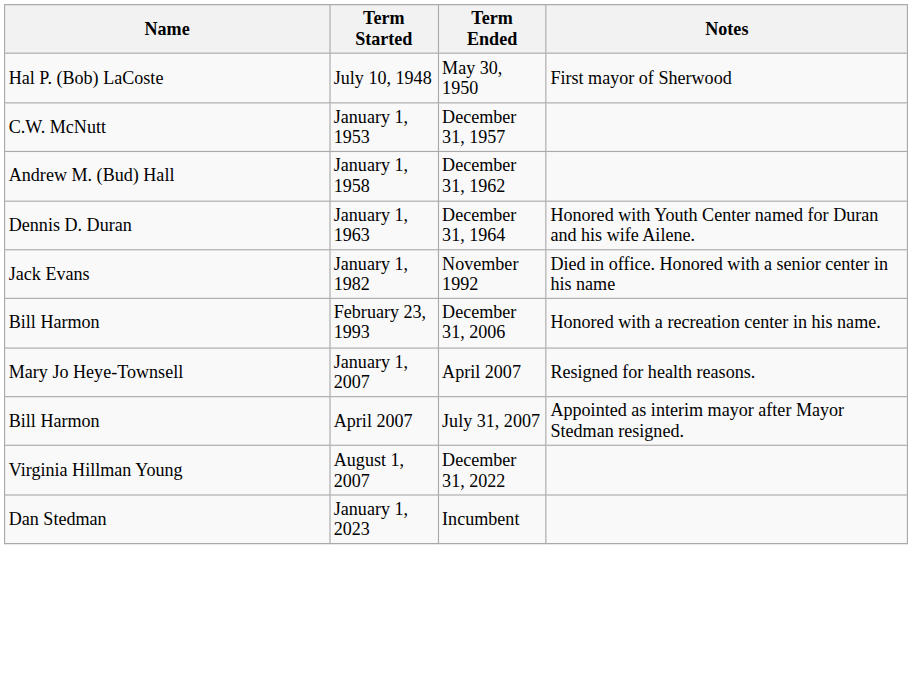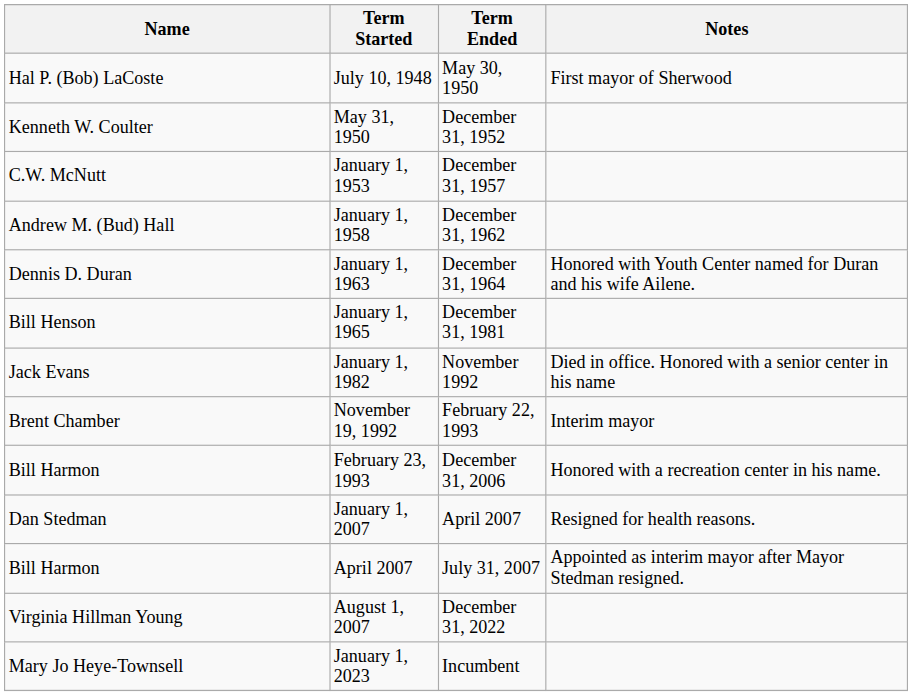+ row: Kenneth W. Coulter | May 31, 1950 | December 31, 1952
+ row: Bill Henson | January 1, 1965 | December 31, 1981
+ row: Brent Chamber | November 19, 1992 | February 22, 1993 | Interim mayor
January 1, 2007 | Name: Mary Jo Heye-Townsell -> Dan Stedman
January 1, 2023 | Name: Dan Stedman -> Mary Jo Heye-Townsell
